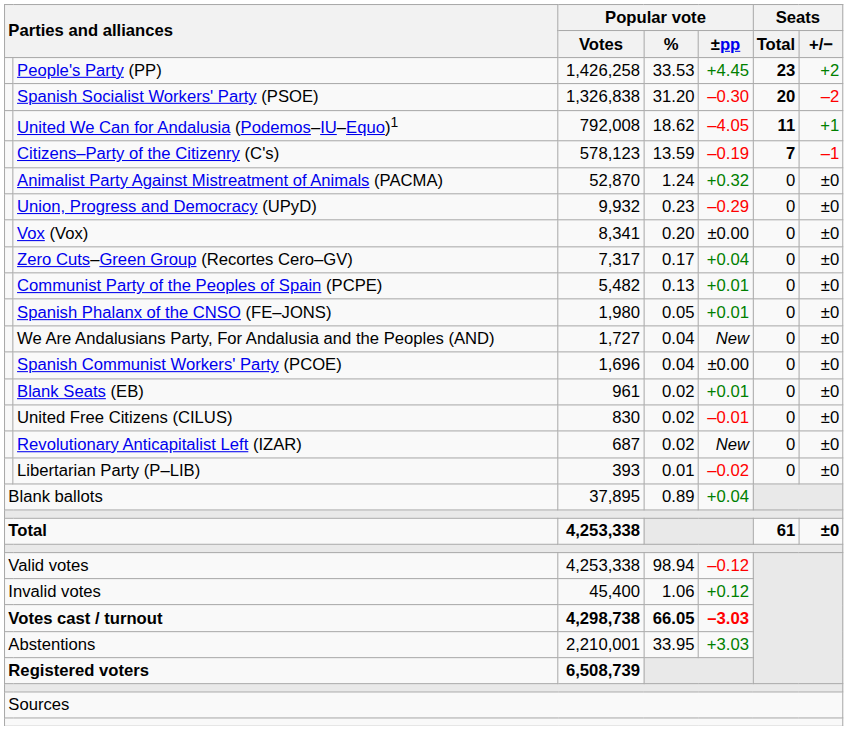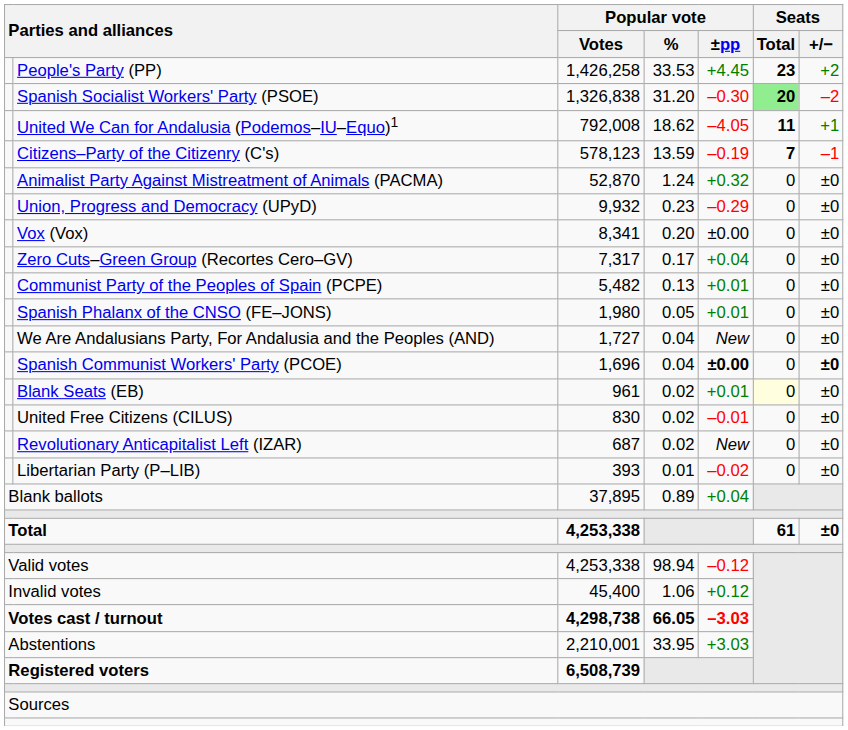Spanish Socialist Workers' Party (PSOE) | Seats / Total: no background -> lightgreen background
Spanish Communist Workers' Party (PCOE) | Popular vote / ±pp: normal -> bold
Spanish Communist Workers' Party (PCOE) | Seats / +/−: normal -> bold
Blank Seats (EB) | Seats / Total: no background -> lightyellow background
